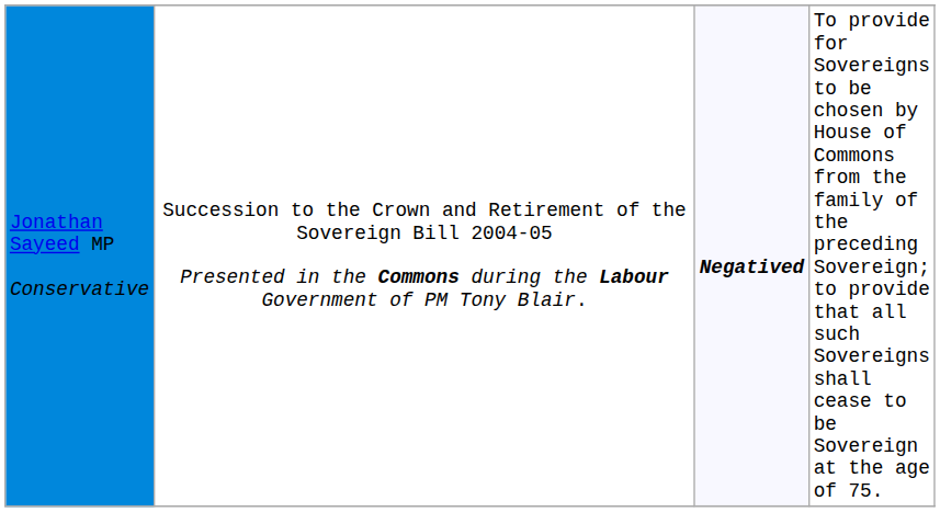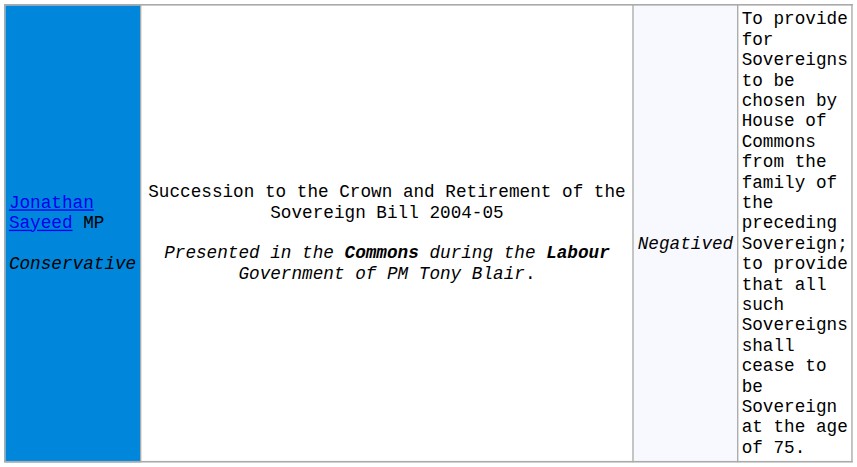Jonathan Sayeed MP Conservative | column 3: bold -> normal
